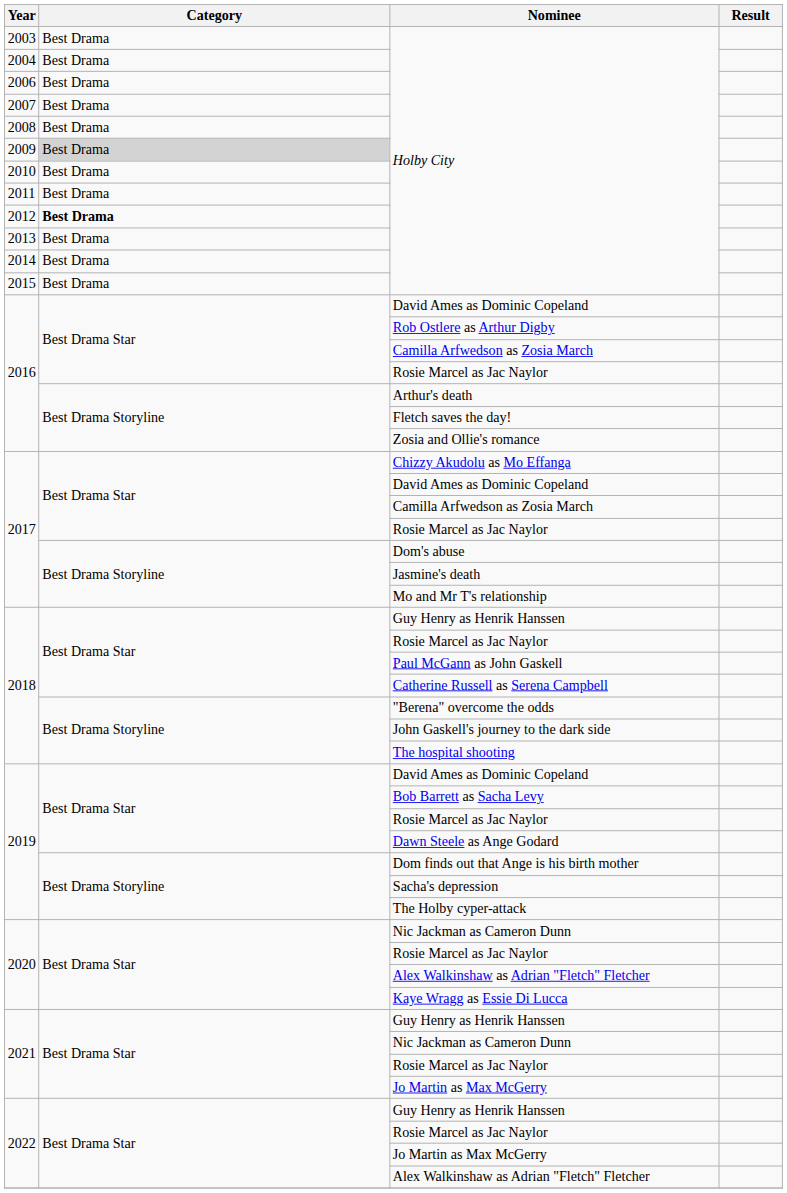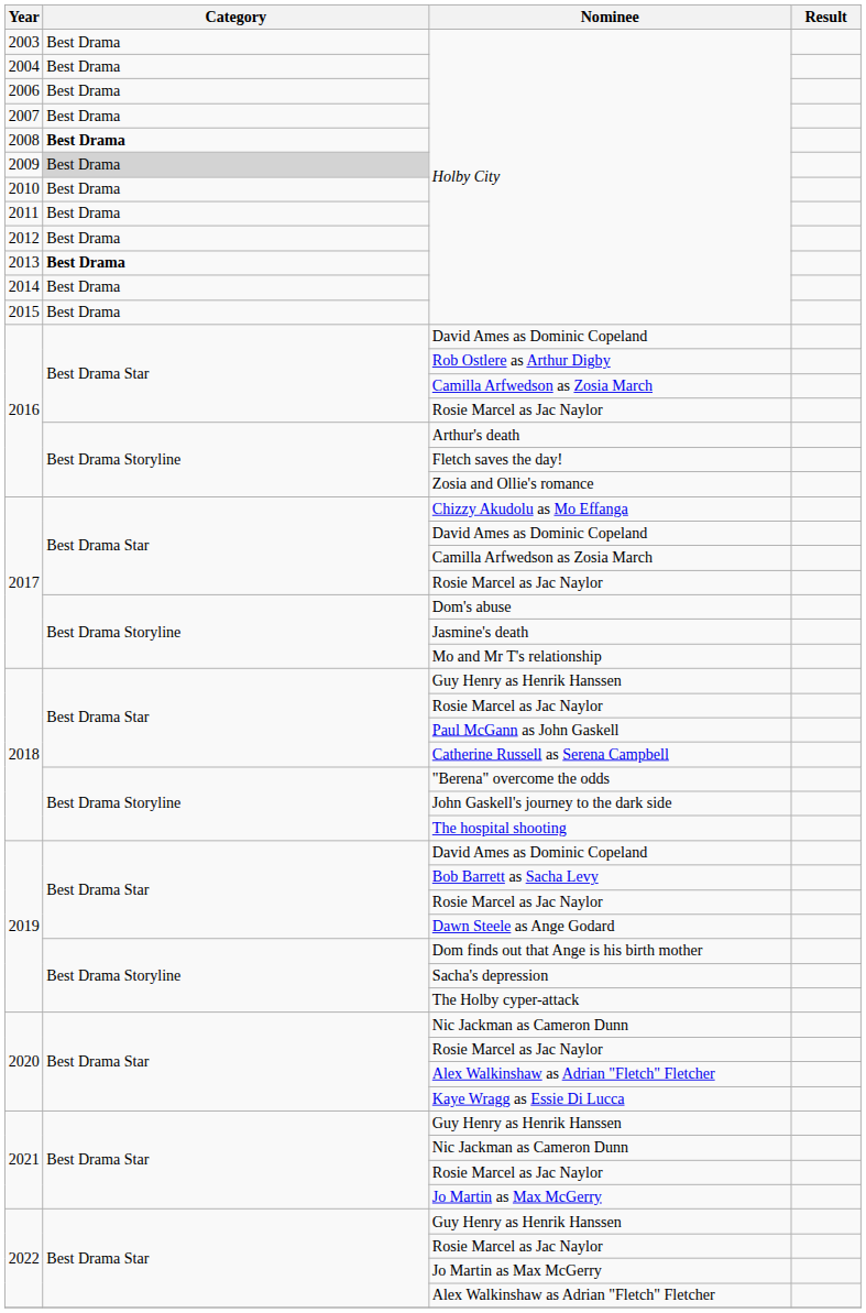2008 / Holby City | Category: normal -> bold
2012 / Holby City | Category: bold -> normal
2013 / Holby City | Category: normal -> bold
